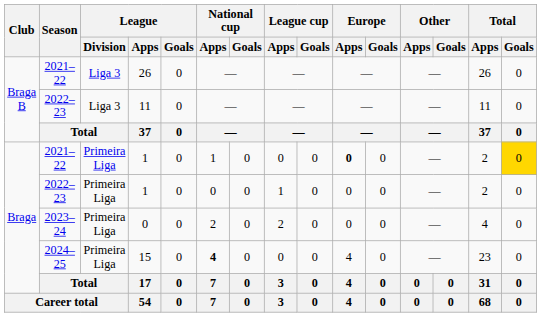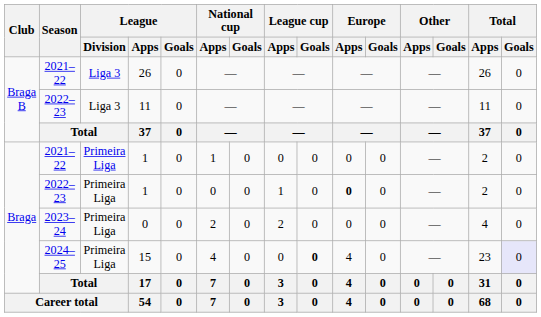2021–22 / 1 | Europe / Apps: bold -> normal
2021–22 / 1 | Total / Goals: gold background -> no background
2022–23 / 1 | Europe / Apps: normal -> bold
15 | National cup / Apps: bold -> normal
15 | League cup / Goals: normal -> bold
15 | Total / Goals: no background -> lavender background
